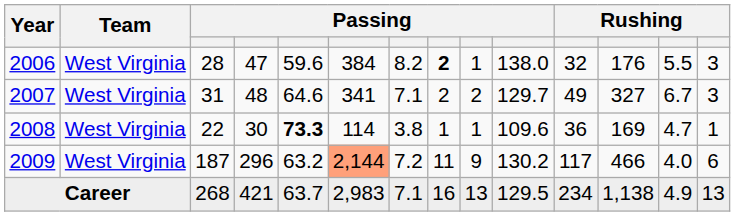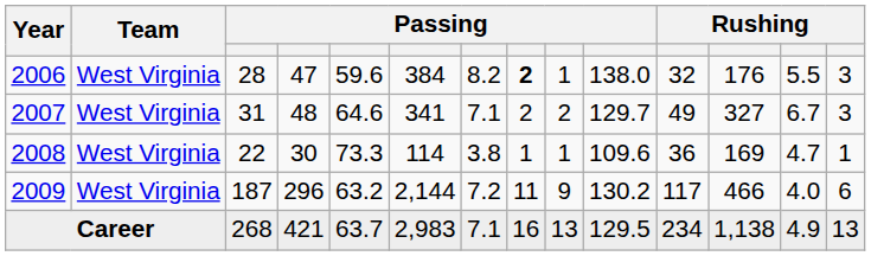2008 | column 5: bold -> normal
2009 | column 6: lightsalmon background -> no background
